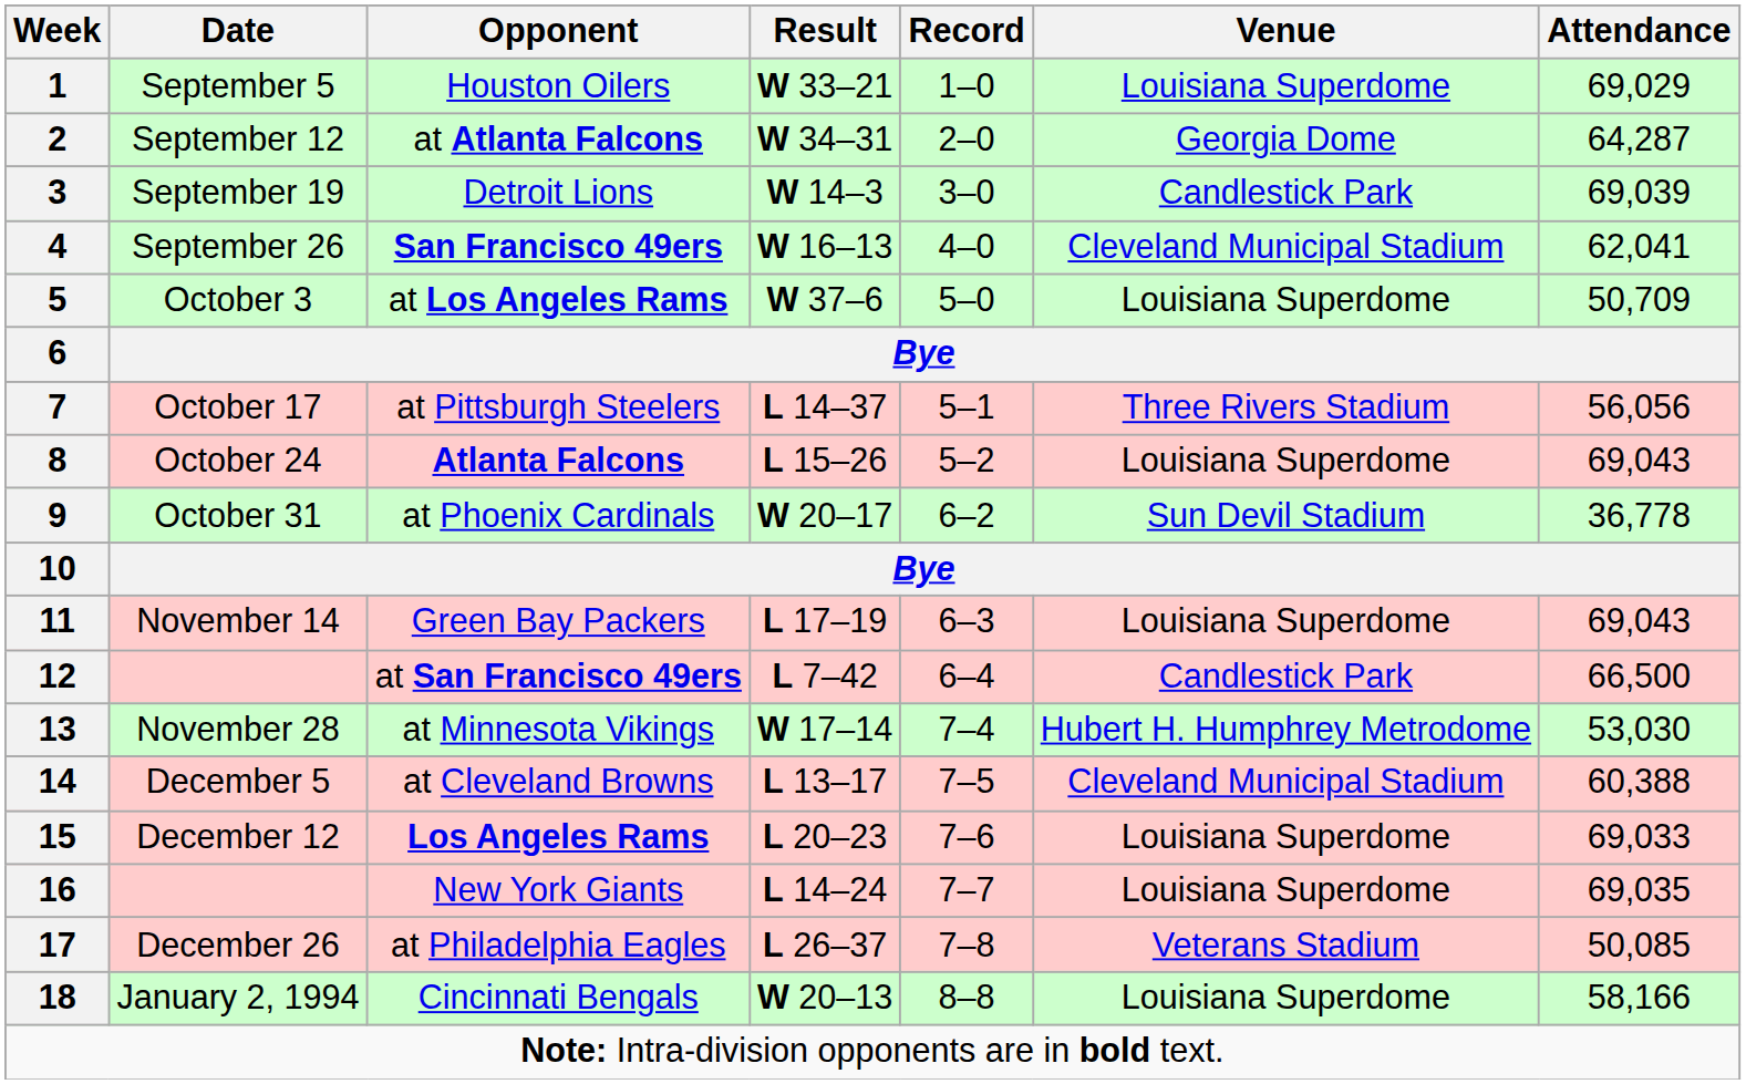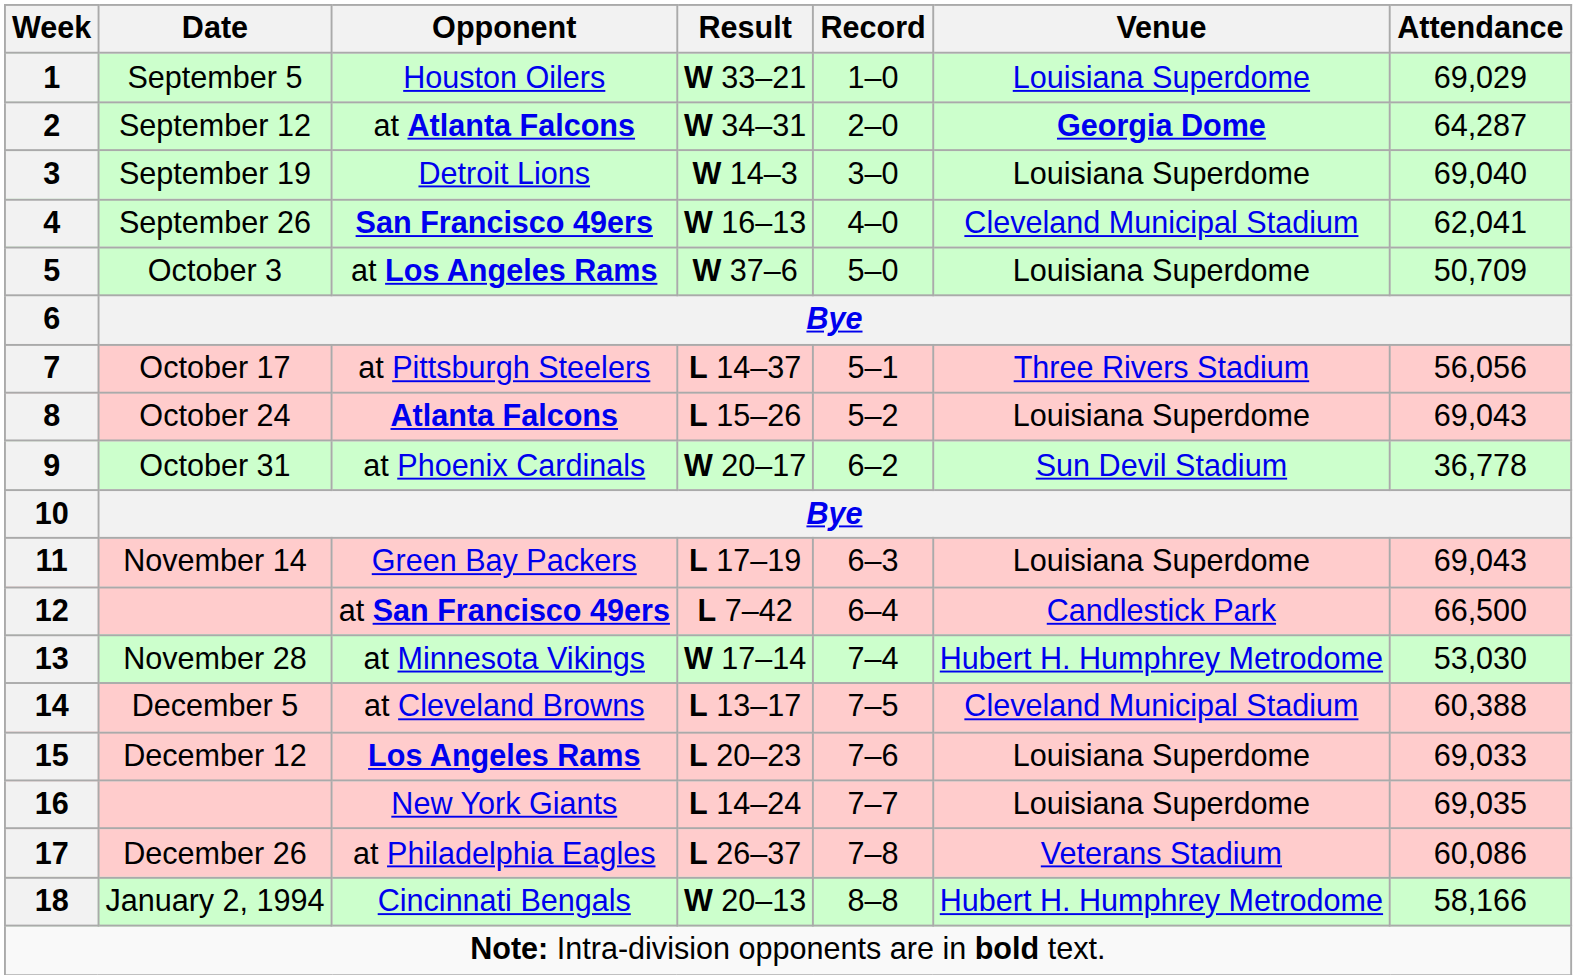2 | Venue: normal -> bold
3 | Venue: Candlestick Park -> Louisiana Superdome
3 | Attendance: 69,039 -> 69,040
17 | Attendance: 50,085 -> 60,086
18 | Venue: Louisiana Superdome -> Hubert H. Humphrey Metrodome
